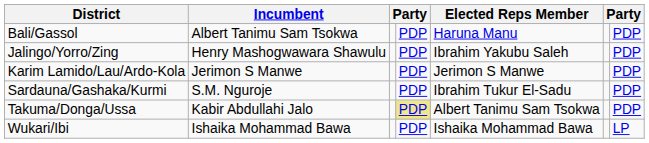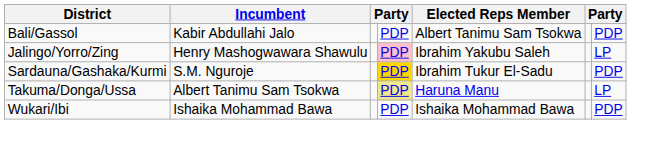Bali/Gassol | Incumbent: Albert Tanimu Sam Tsokwa -> Kabir Abdullahi Jalo
Bali/Gassol | Elected Reps Member: Haruna Manu -> Albert Tanimu Sam Tsokwa
Jalingo/Yorro/Zing | column 4: no background -> pink background
Jalingo/Yorro/Zing | column 7: PDP -> LP
- row: Karim Lamido/Lau/Ardo-Kola | Jerimon S Manwe | PDP | Jerimon S Manwe | PDP
Sardauna/Gashaka/Kurmi | column 4: no background -> gold background
Takuma/Donga/Ussa | Incumbent: Kabir Abdullahi Jalo -> Albert Tanimu Sam Tsokwa
Takuma/Donga/Ussa | Elected Reps Member: Albert Tanimu Sam Tsokwa -> Haruna Manu
Takuma/Donga/Ussa | column 7: PDP -> LP
Wukari/Ibi | column 7: LP -> PDP
